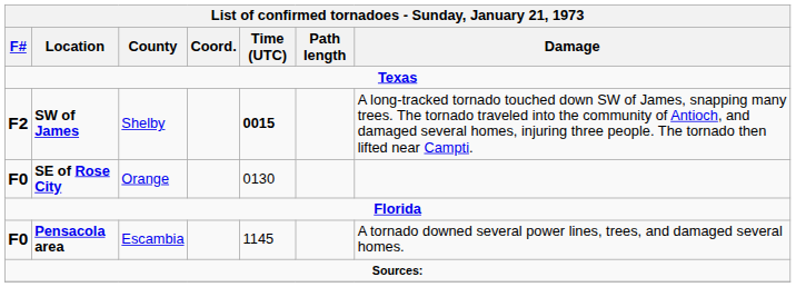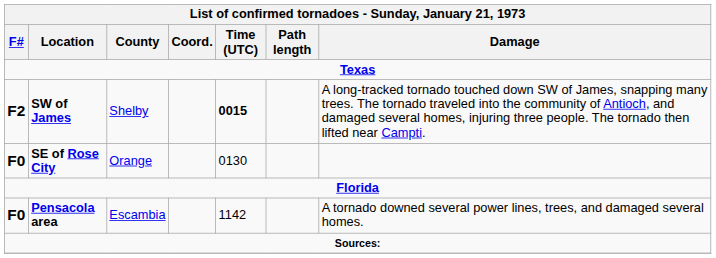Pensacola area | Time (UTC): 1145 -> 1142
